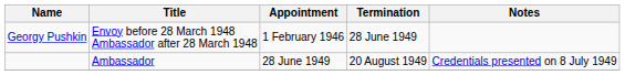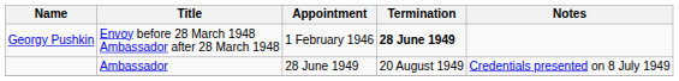Georgy Pushkin | Termination: normal -> bold
